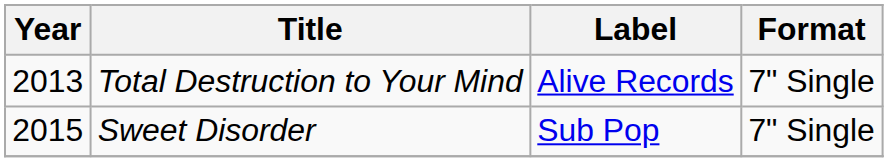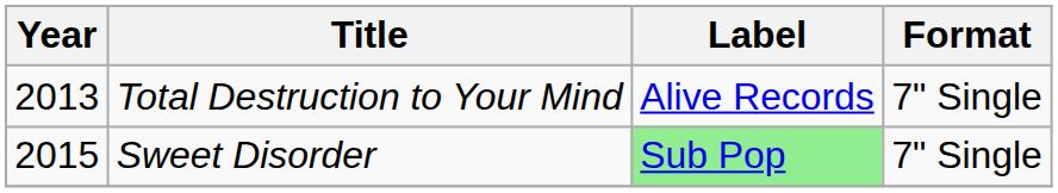Sweet Disorder | Label: no background -> lightgreen background
